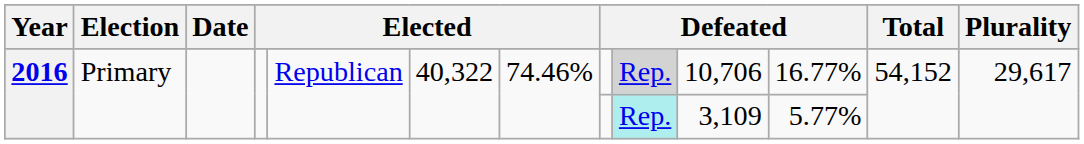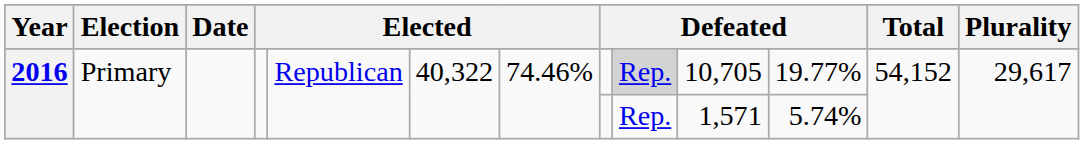row 2 | column 10: 10,706 -> 10,705
row 2 | column 11: 16.77% -> 19.77%
row 3 | column 9: paleturquoise background -> no background
row 3 | column 10: 3,109 -> 1,571
row 3 | column 11: 5.77% -> 5.74%
